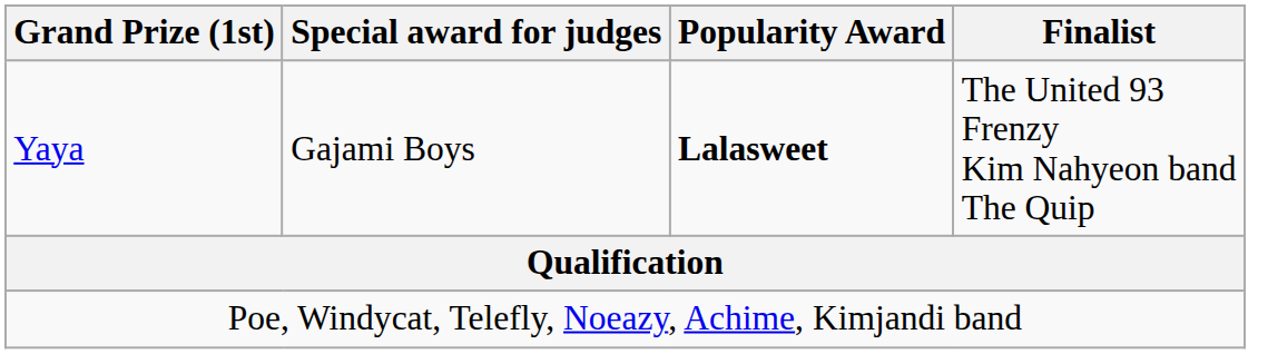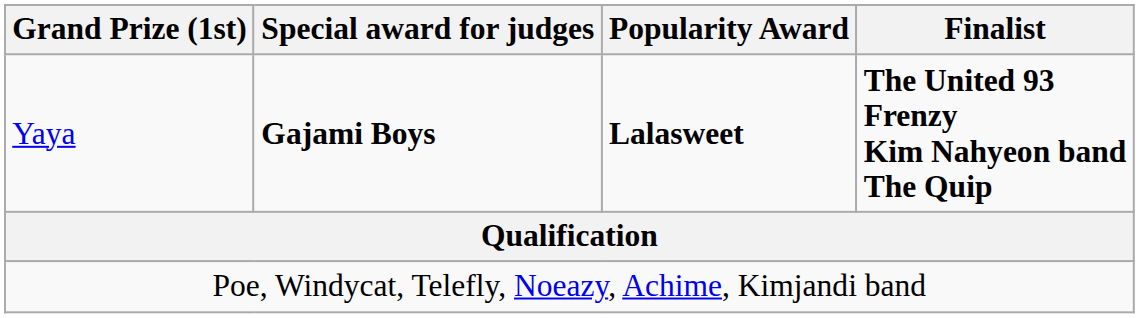Yaya | Special award for judges: normal -> bold
Yaya | Finalist: normal -> bold
